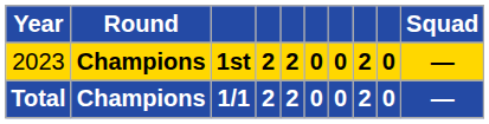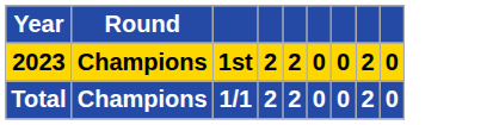- column: Squad | — | —
Champions / 1st | Year: normal -> bold
